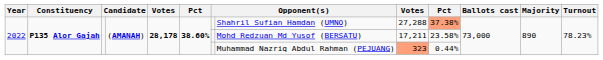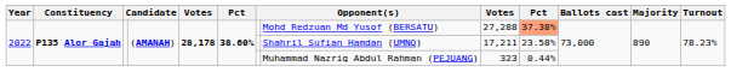row 2 | column 8: Shahril Sufian Hamdan (UMNO) -> Mohd Redzuan Md Yusof (BERSATU)
row 3 | column 8: Mohd Redzuan Md Yusof (BERSATU) -> Shahril Sufian Hamdan (UMNO)
row 4 | column 9: lightsalmon background -> no background
